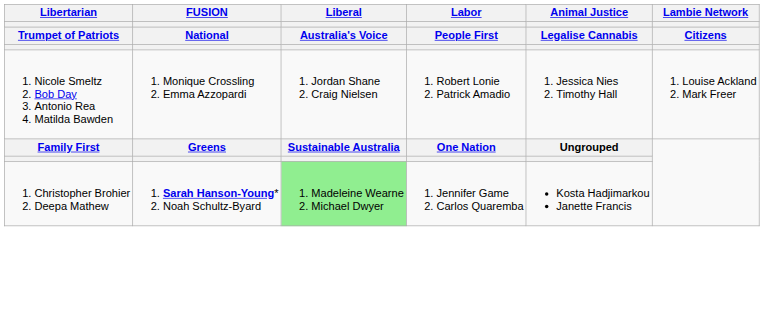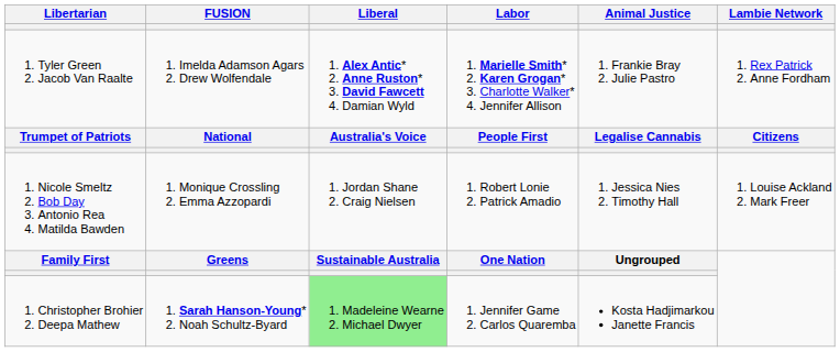+ row: Tyler Green Jacob Van Raalte | Imelda Adamson Agars Drew Wolfendale | Alex Antic* Anne Ruston* David Fawcett Damian Wyld | Marielle Smith* Karen Grogan* Charlotte Walker* Jennifer Allison | Frankie Bray Julie Pastro | Rex Patrick Anne Fordham
